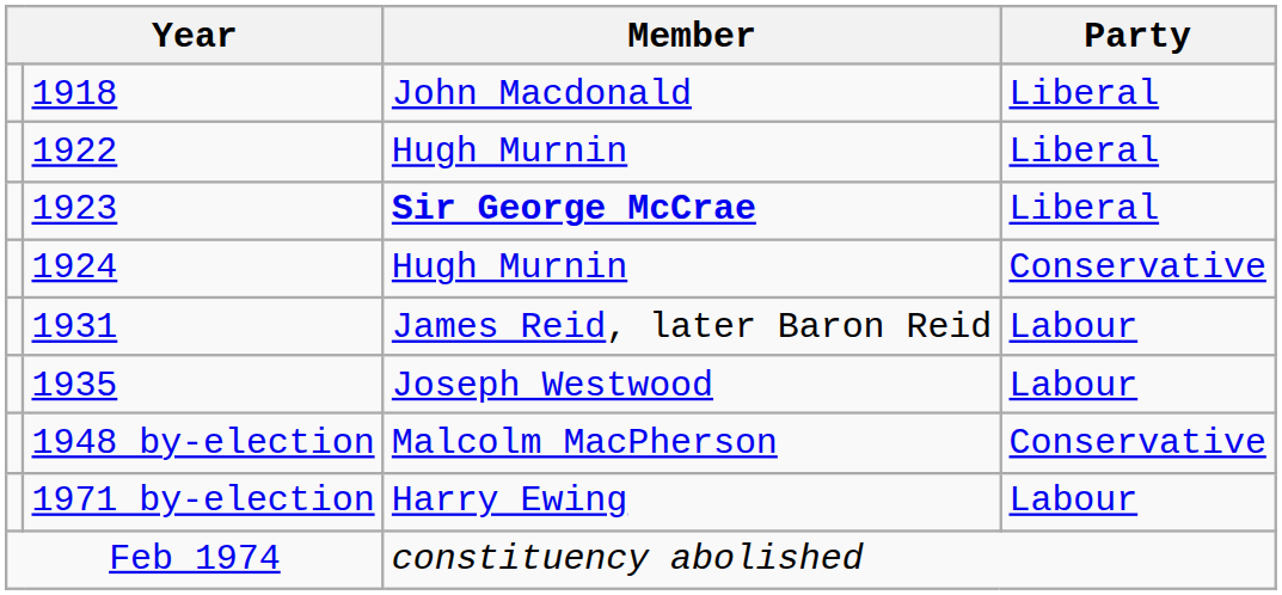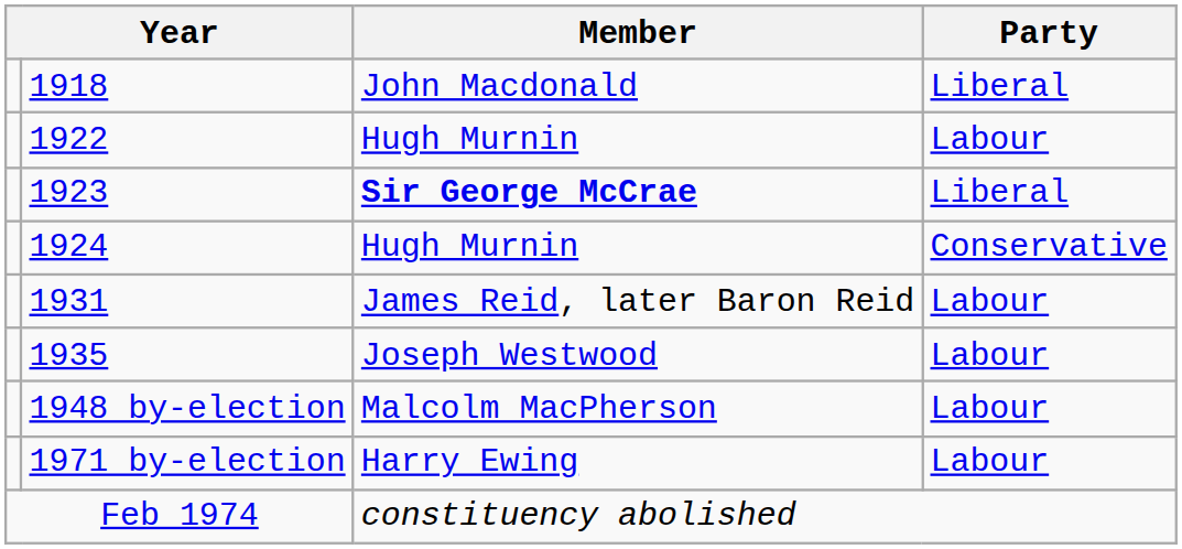1922 | Party: Liberal -> Labour
1948 by-election | Party: Conservative -> Labour
